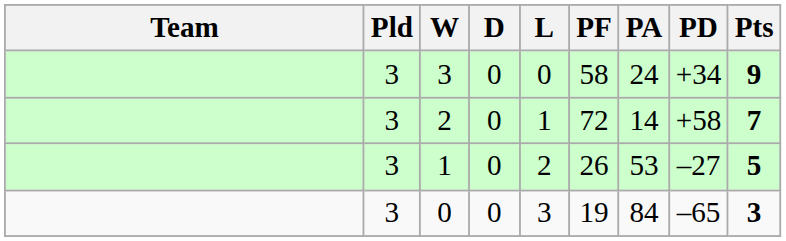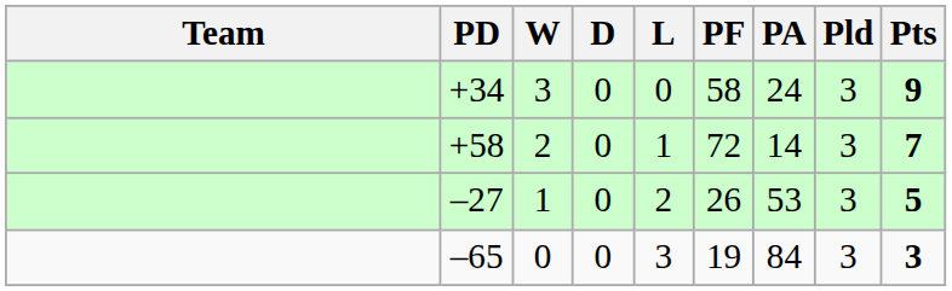columns swapped: Pld <-> PD
